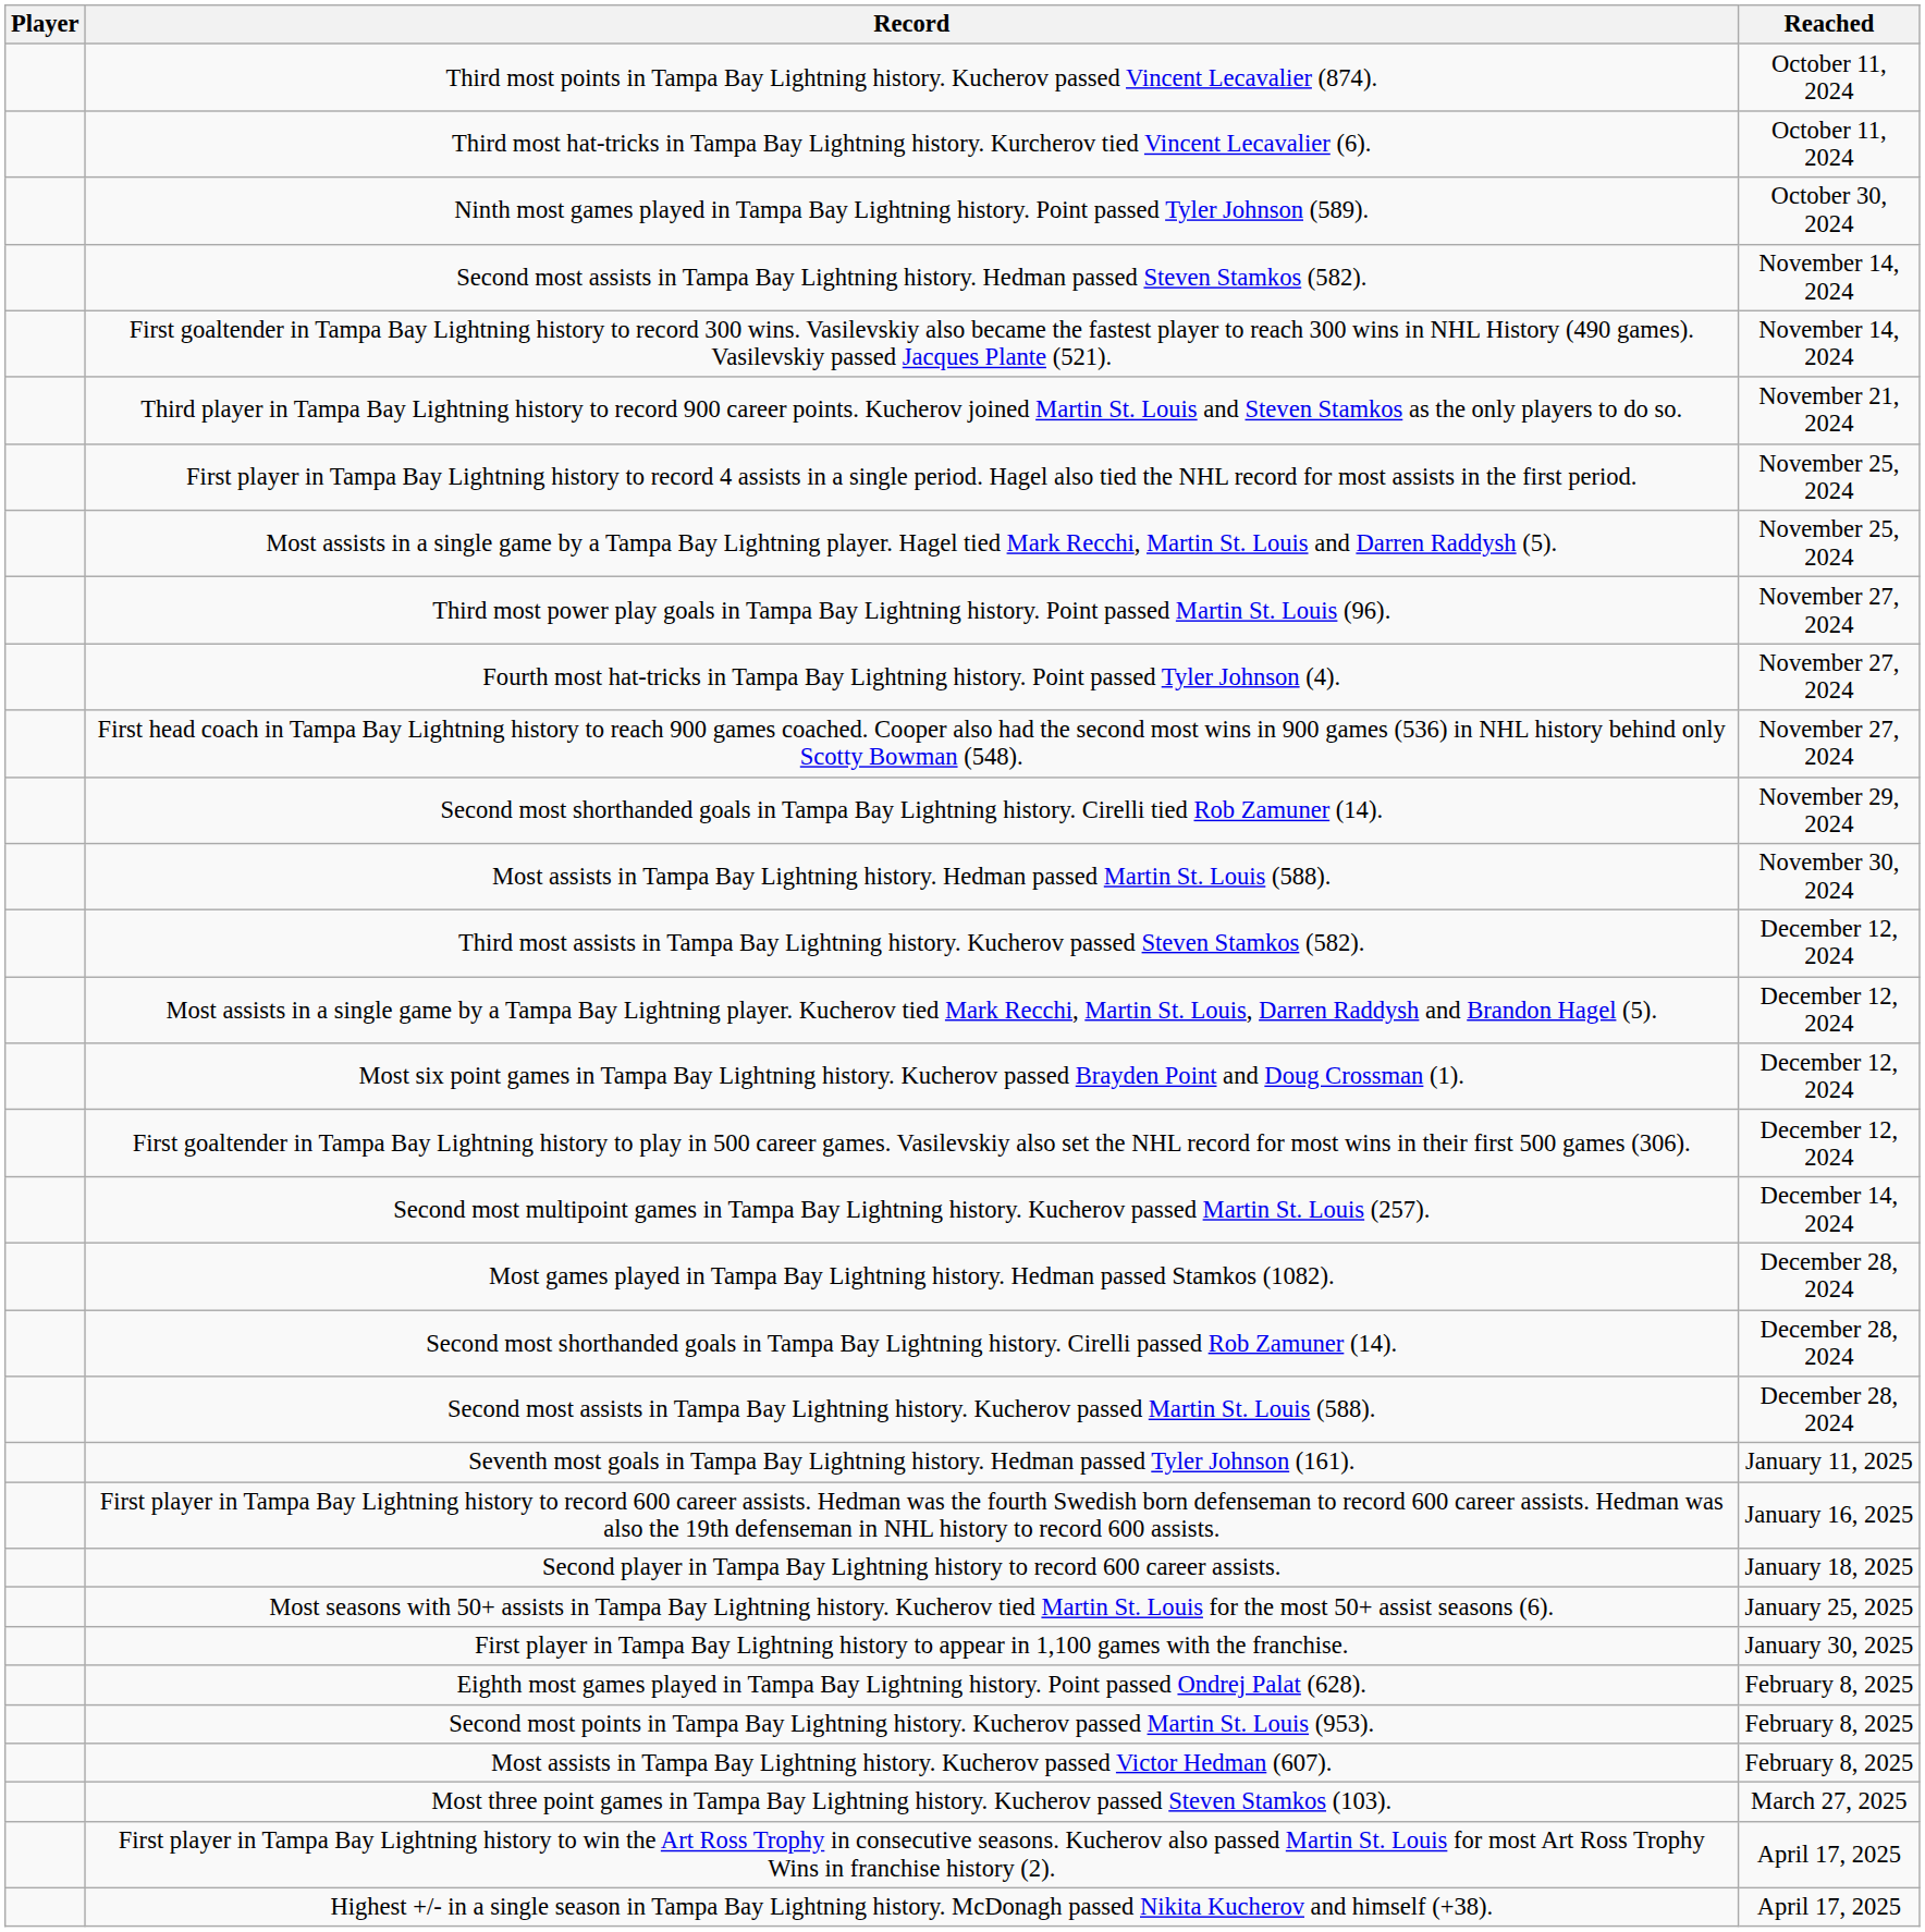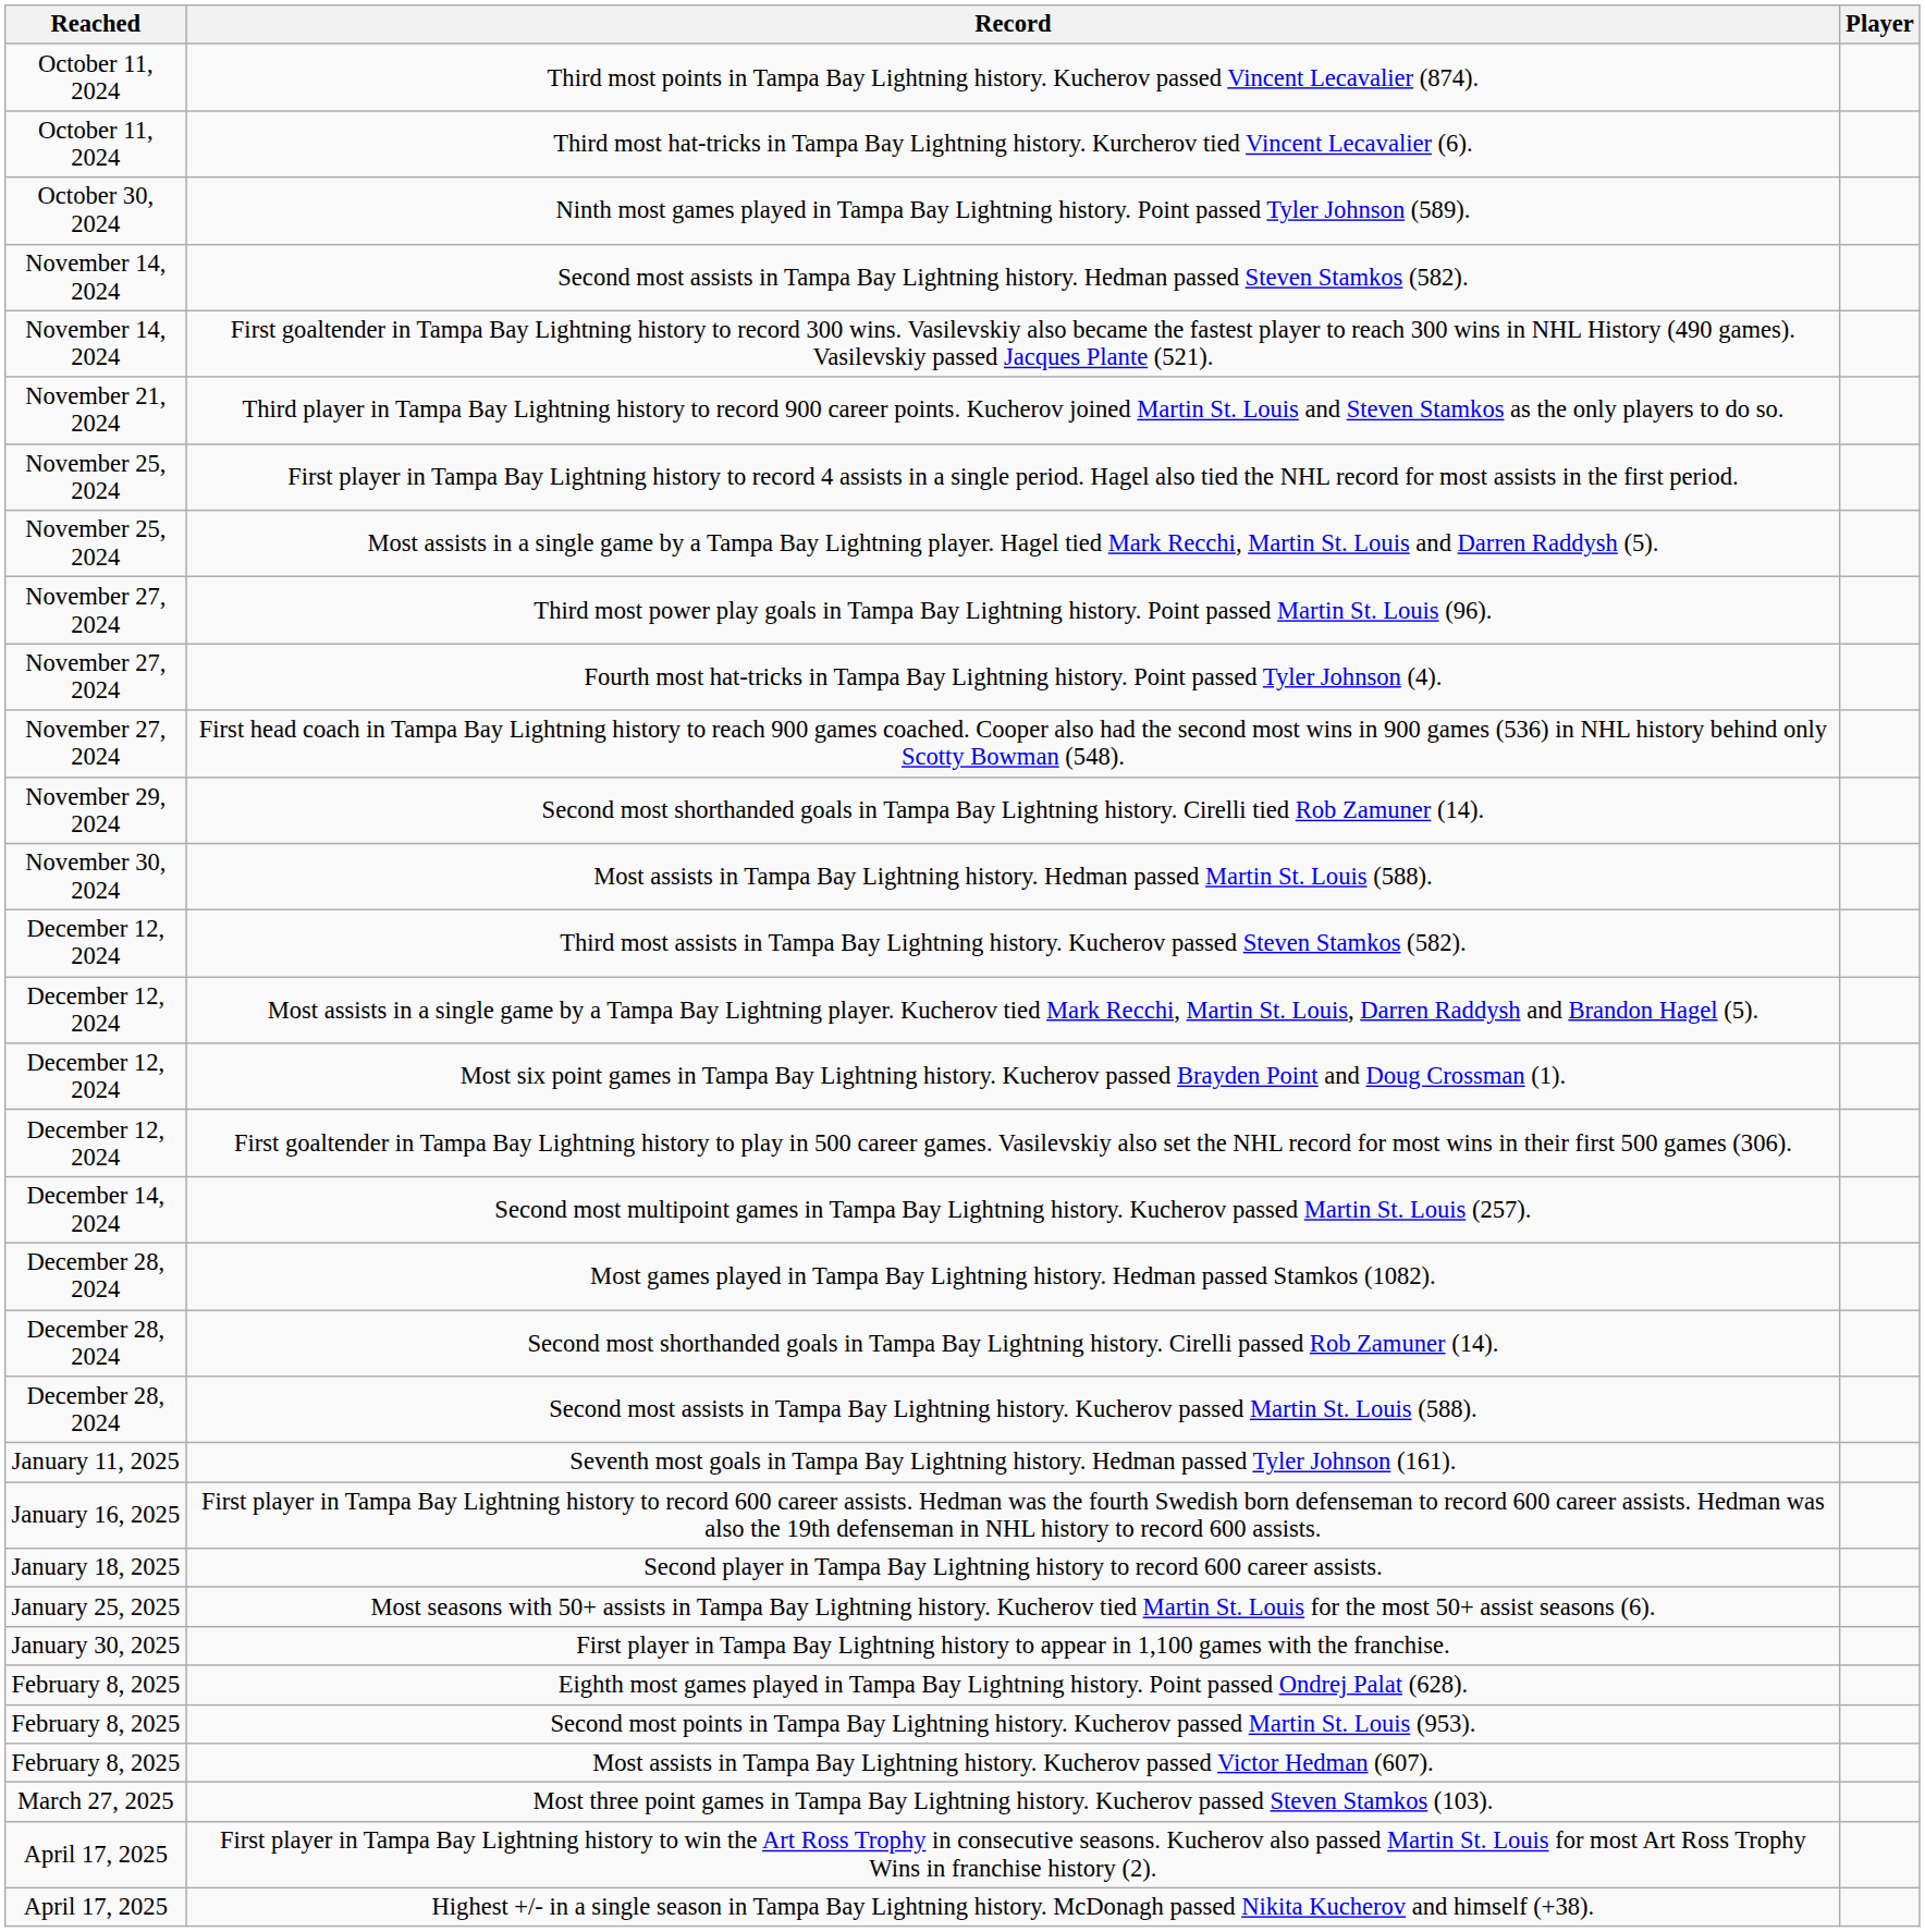columns swapped: Player <-> Reached
